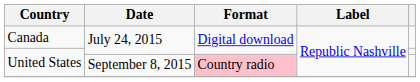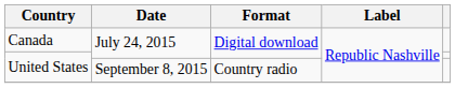United States / September 8, 2015 | Format: pink background -> no background
